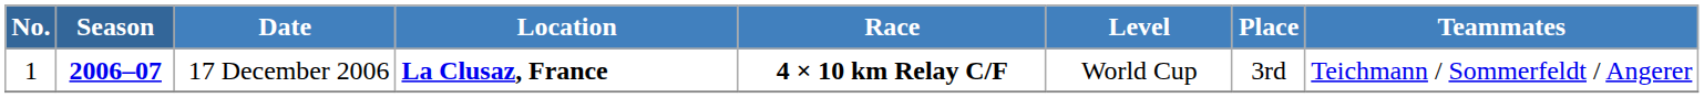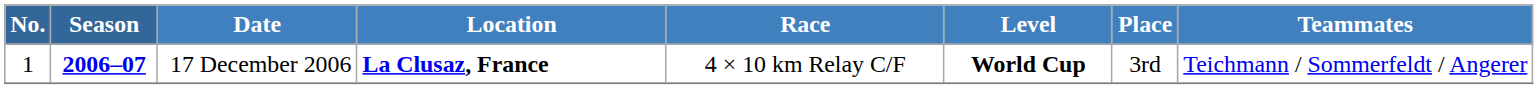17 December 2006 | Race: bold -> normal
17 December 2006 | Level: normal -> bold
